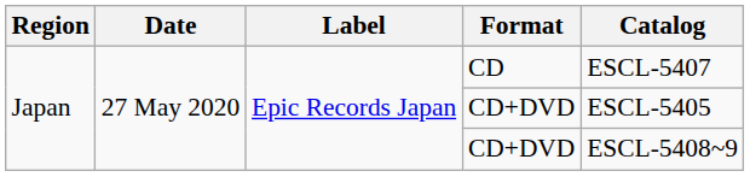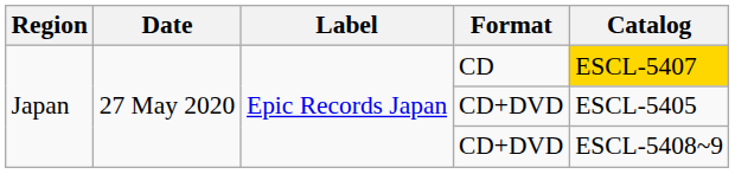CD | Catalog: no background -> gold background
